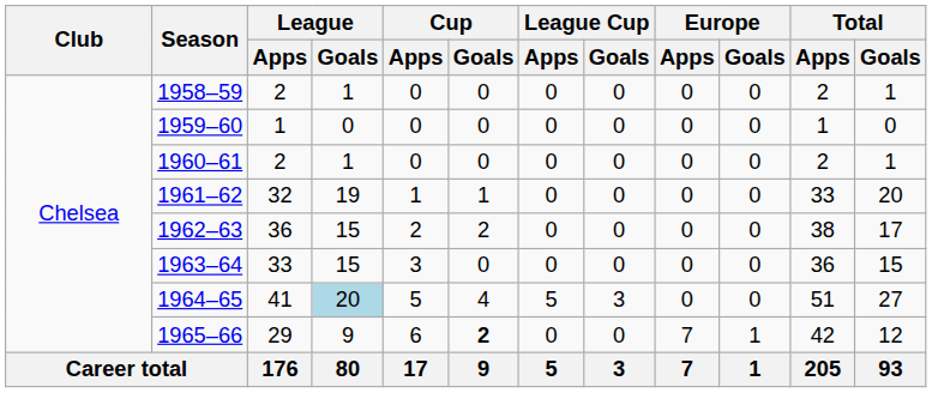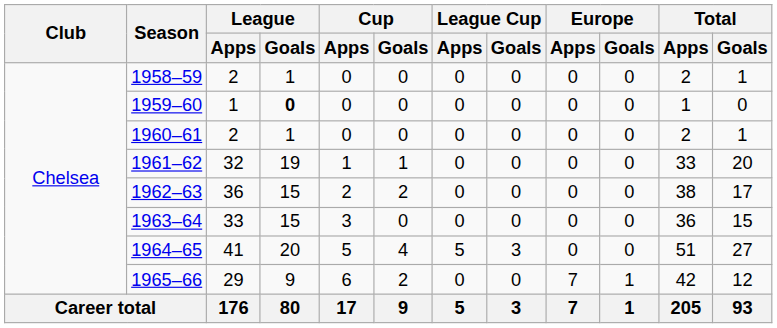1959–60 | League / Goals: normal -> bold
1964–65 | League / Goals: lightblue background -> no background
1965–66 | Cup / Goals: bold -> normal
